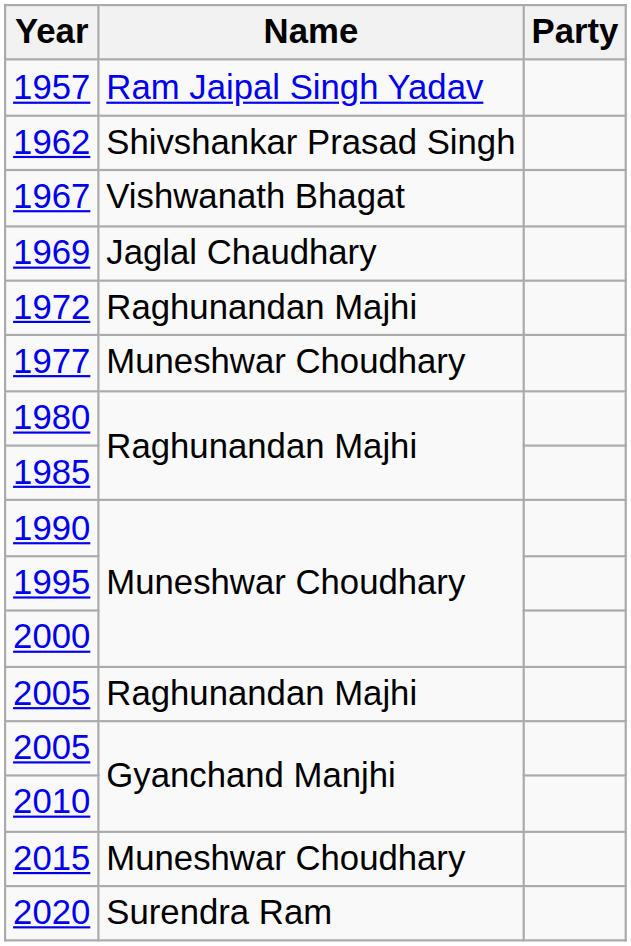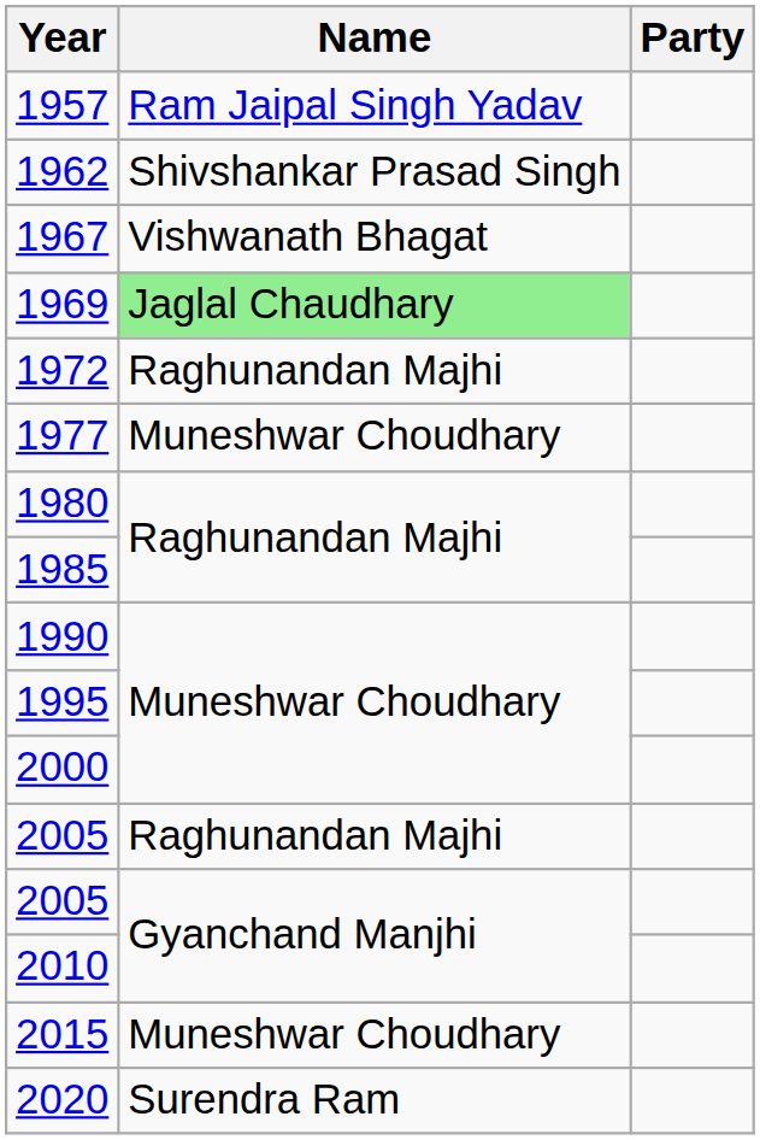1969 | Name: no background -> lightgreen background
